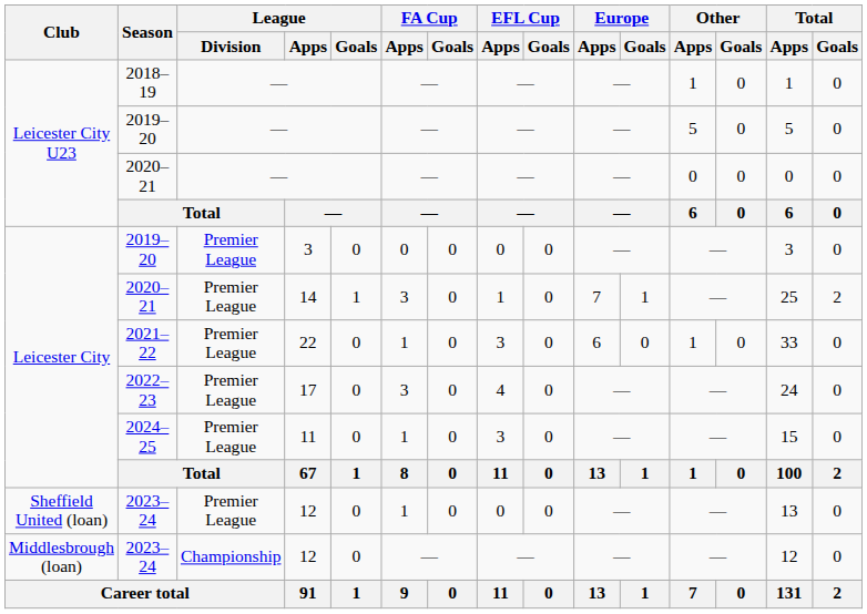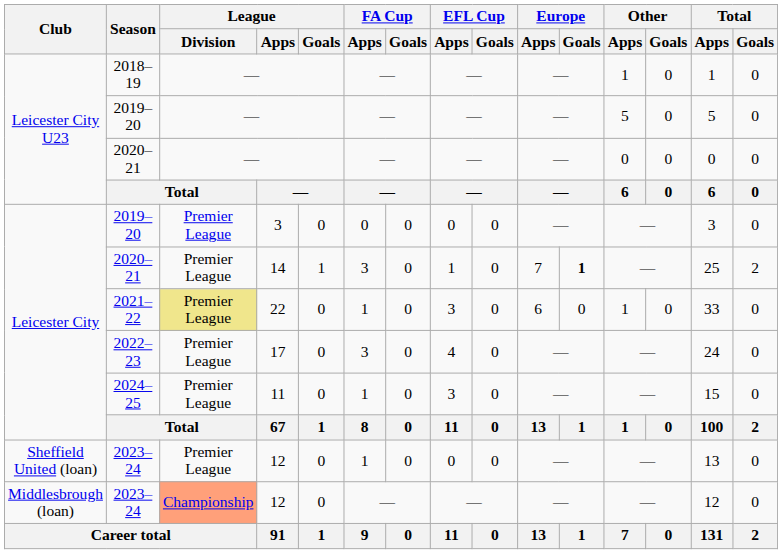Leicester City / 2020–21 | Europe / Goals: normal -> bold
2021–22 | League / Division: no background -> khaki background
Middlesbrough (loan) / 2023–24 | League / Division: no background -> lightsalmon background
